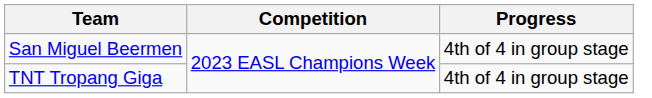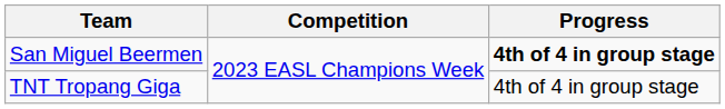San Miguel Beermen | Progress: normal -> bold
